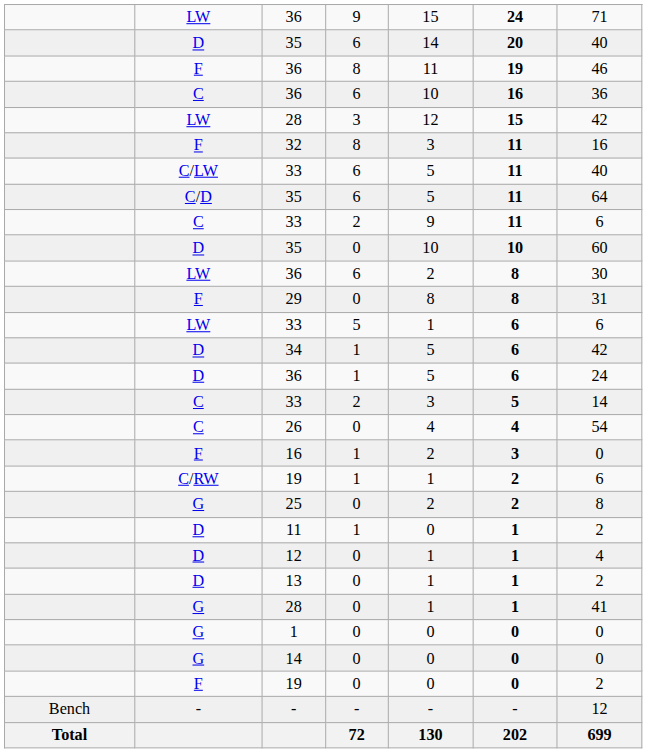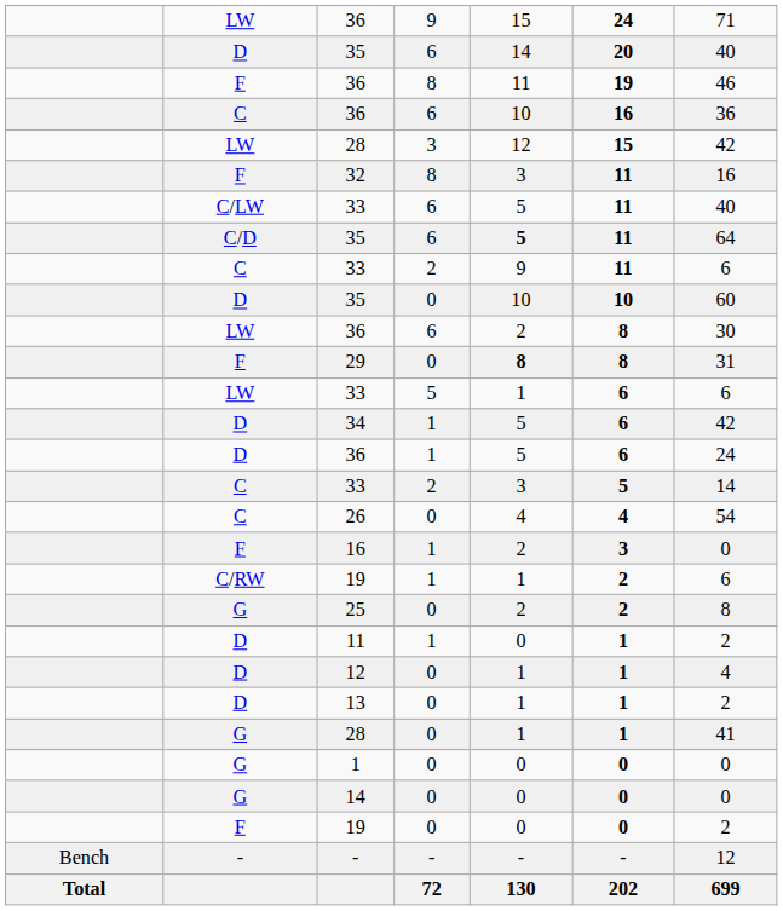C/D / 35 | column 5: normal -> bold
29 | column 5: normal -> bold
